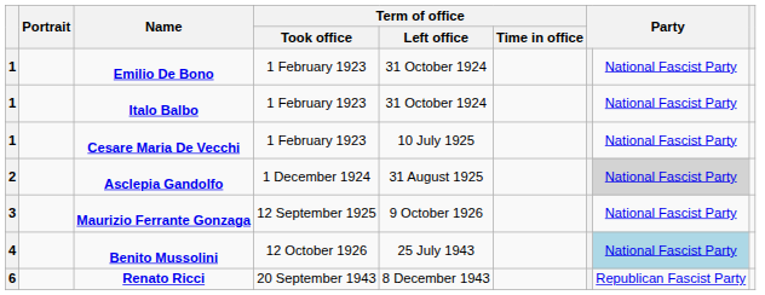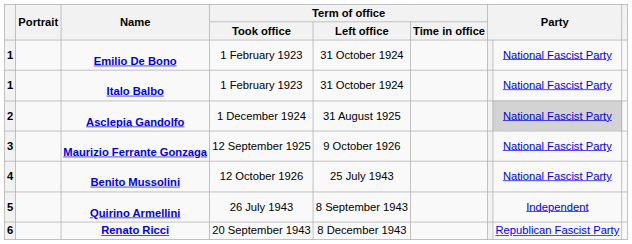- row: 1 | Cesare Maria De Vecchi | 1 February 1923 | 10 July 1925 | National Fascist Party
Benito Mussolini | column 8: lightblue background -> no background
+ row: 5 | Quirino Armellini | 26 July 1943 | 8 September 1943 | Independent
